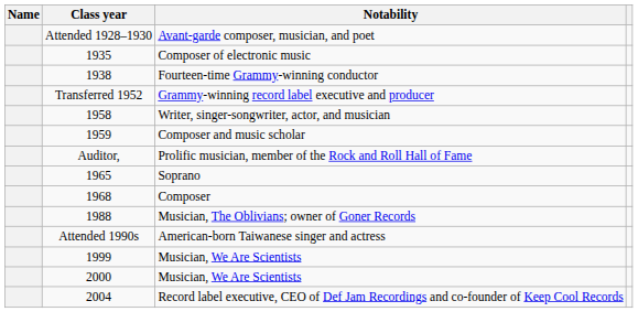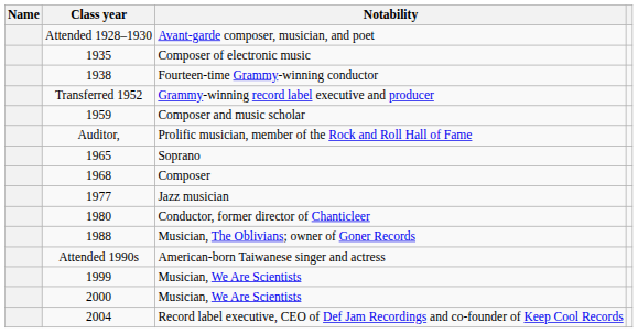- row: 1958 | Writer, singer-songwriter, actor, and musician
+ row: 1977 | Jazz musician
+ row: 1980 | Conductor, former director of Chanticleer
